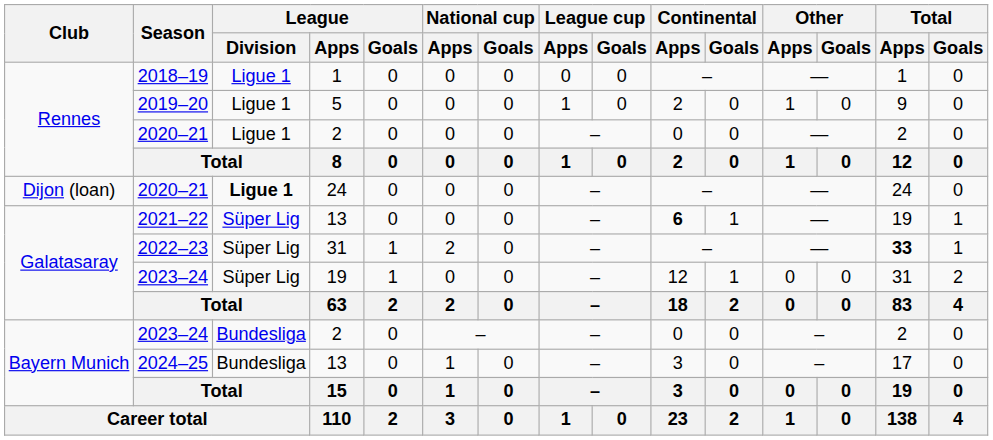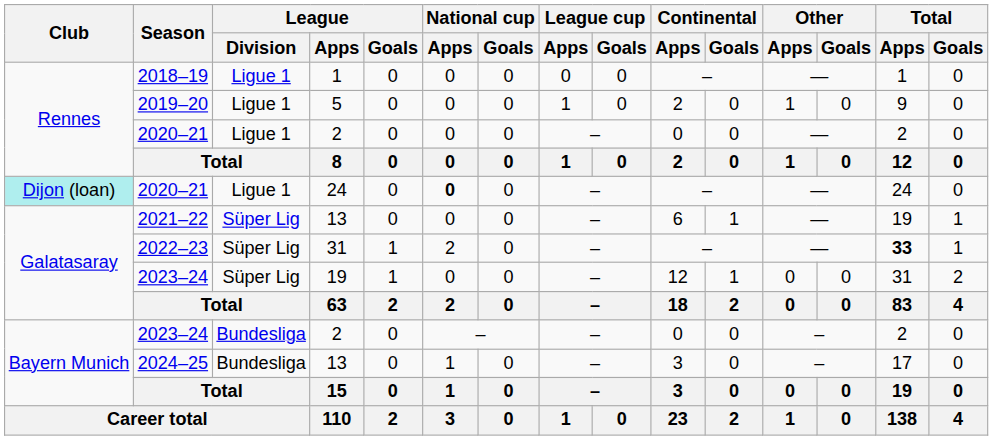2020–21 / 24 | Club: no background -> paleturquoise background
2020–21 / 24 | League / Division: bold -> normal
2020–21 / 24 | National cup / Apps: normal -> bold
2021–22 | Continental / Apps: bold -> normal
